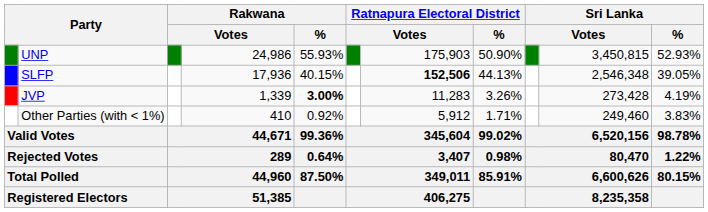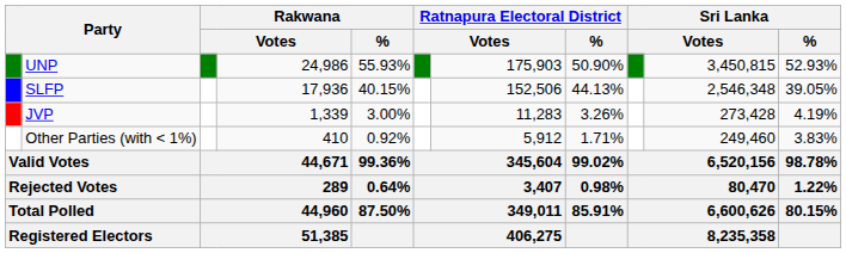SLFP | column 7: bold -> normal
JVP | Rakwana / %: bold -> normal
